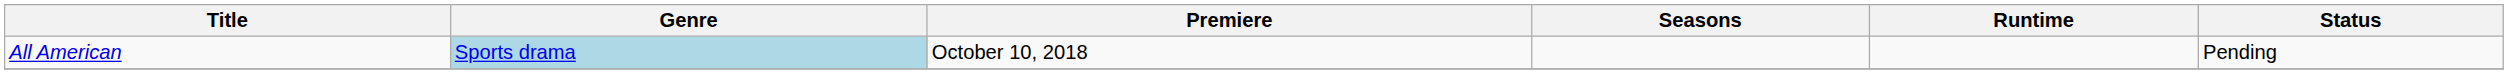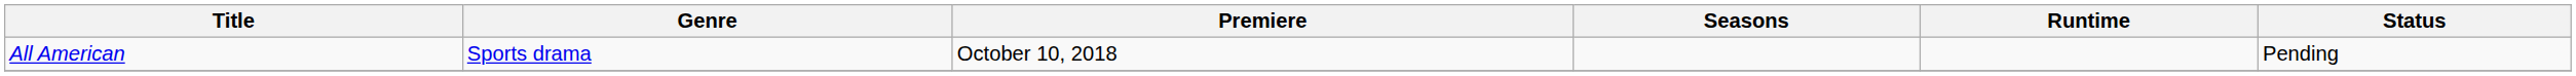row 2 | Genre: lightblue background -> no background
